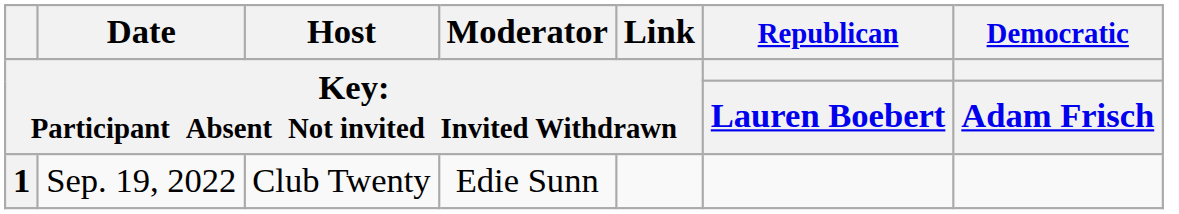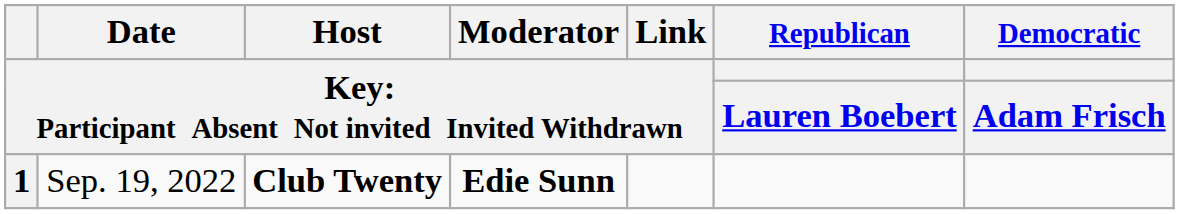1 | column 3: normal -> bold
1 | column 4: normal -> bold
